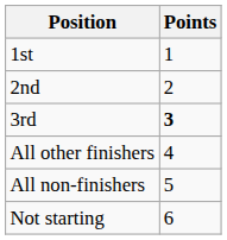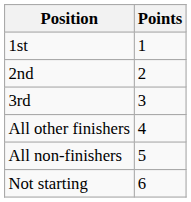3rd | Points: bold -> normal
